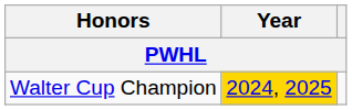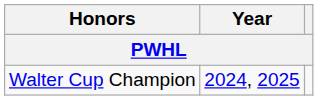Walter Cup Champion | Year: gold background -> no background
